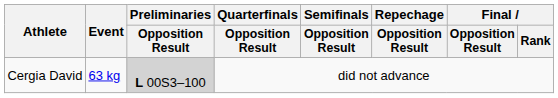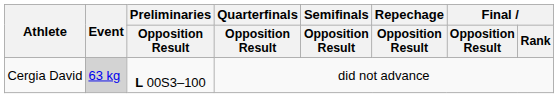Cergia David | Event: no background -> lightgrey background
Cergia David | Preliminaries / Opposition Result: lightgrey background -> no background
